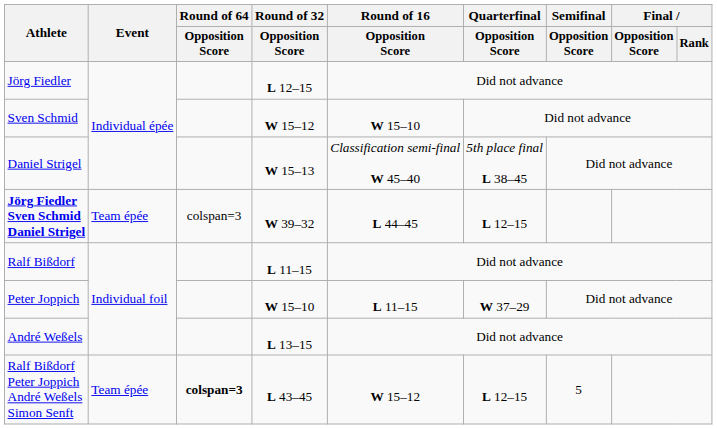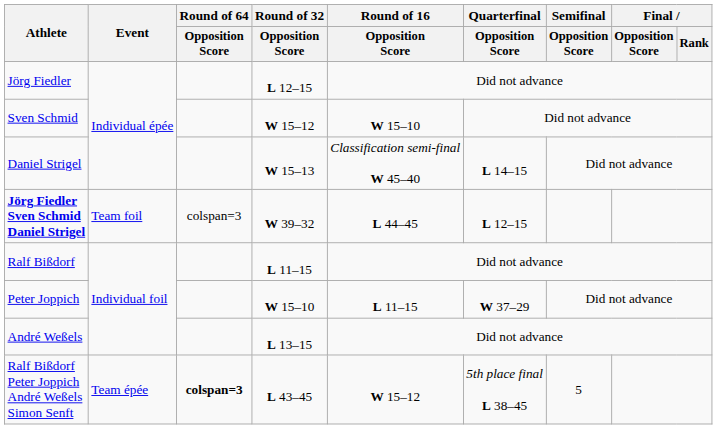Daniel Strigel | Quarterfinal / Opposition Score: 5th place final L 38–45 -> L 14–15
Jörg Fiedler Sven Schmid Daniel Strigel | Event: Team épée -> Team foil
Ralf Bißdorf Peter Joppich André Weßels Simon Senft | Quarterfinal / Opposition Score: L 12–15 -> 5th place final L 38–45
